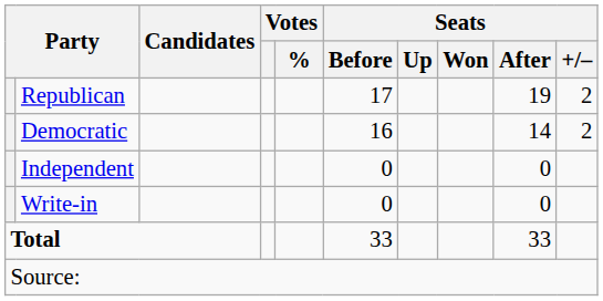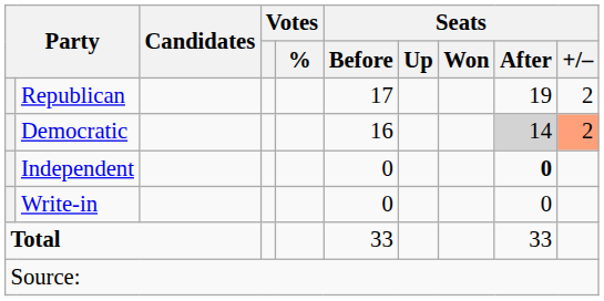Democratic | Seats / After: no background -> lightgrey background
Democratic | Seats / +/–: no background -> lightsalmon background
Independent | Seats / After: normal -> bold
